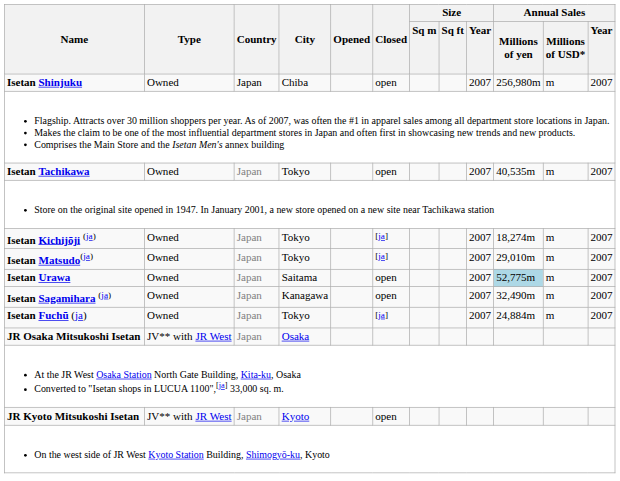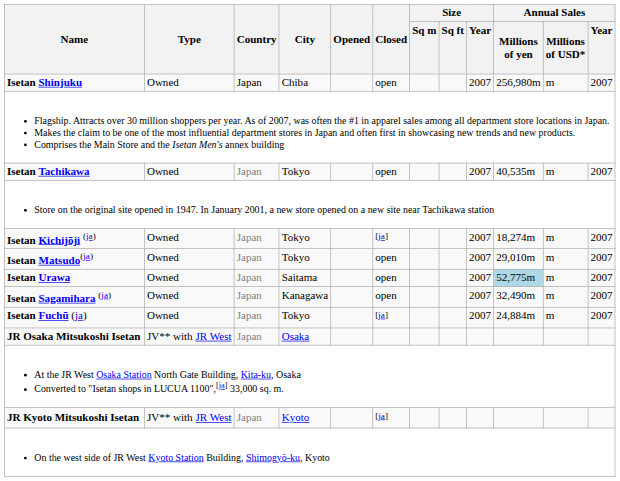Isetan Matsudo(ja) | Closed: [ja] -> open
JR Kyoto Mitsukoshi Isetan | Closed: open -> [ja]
